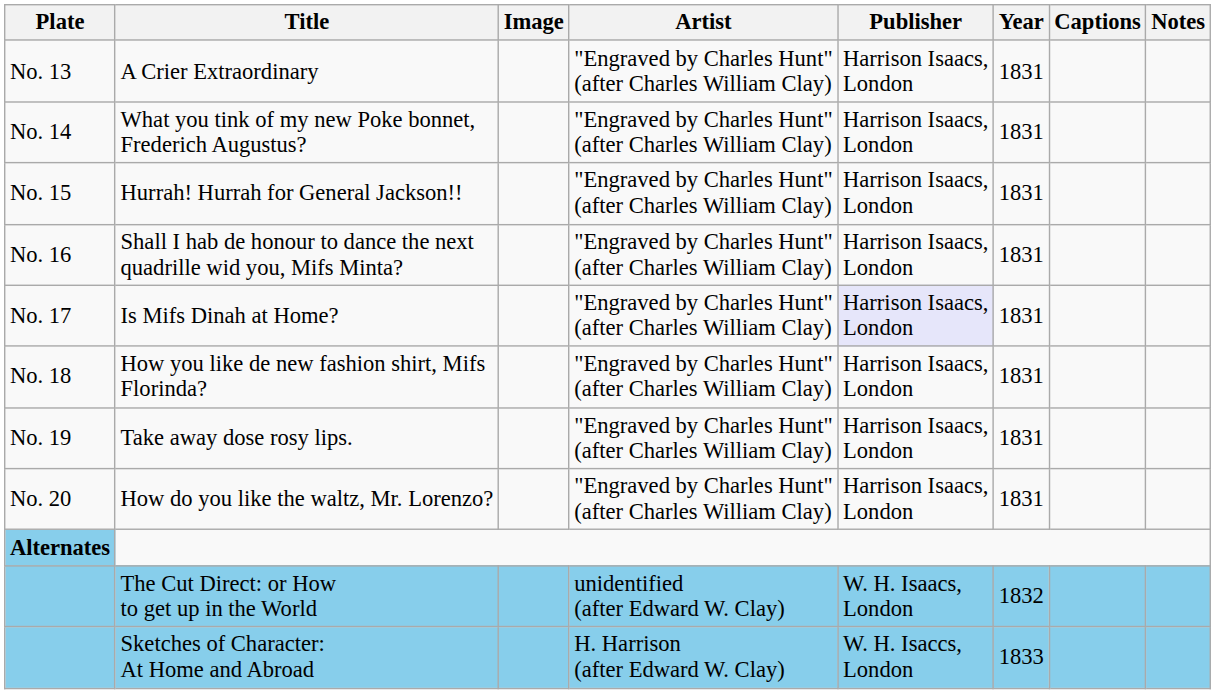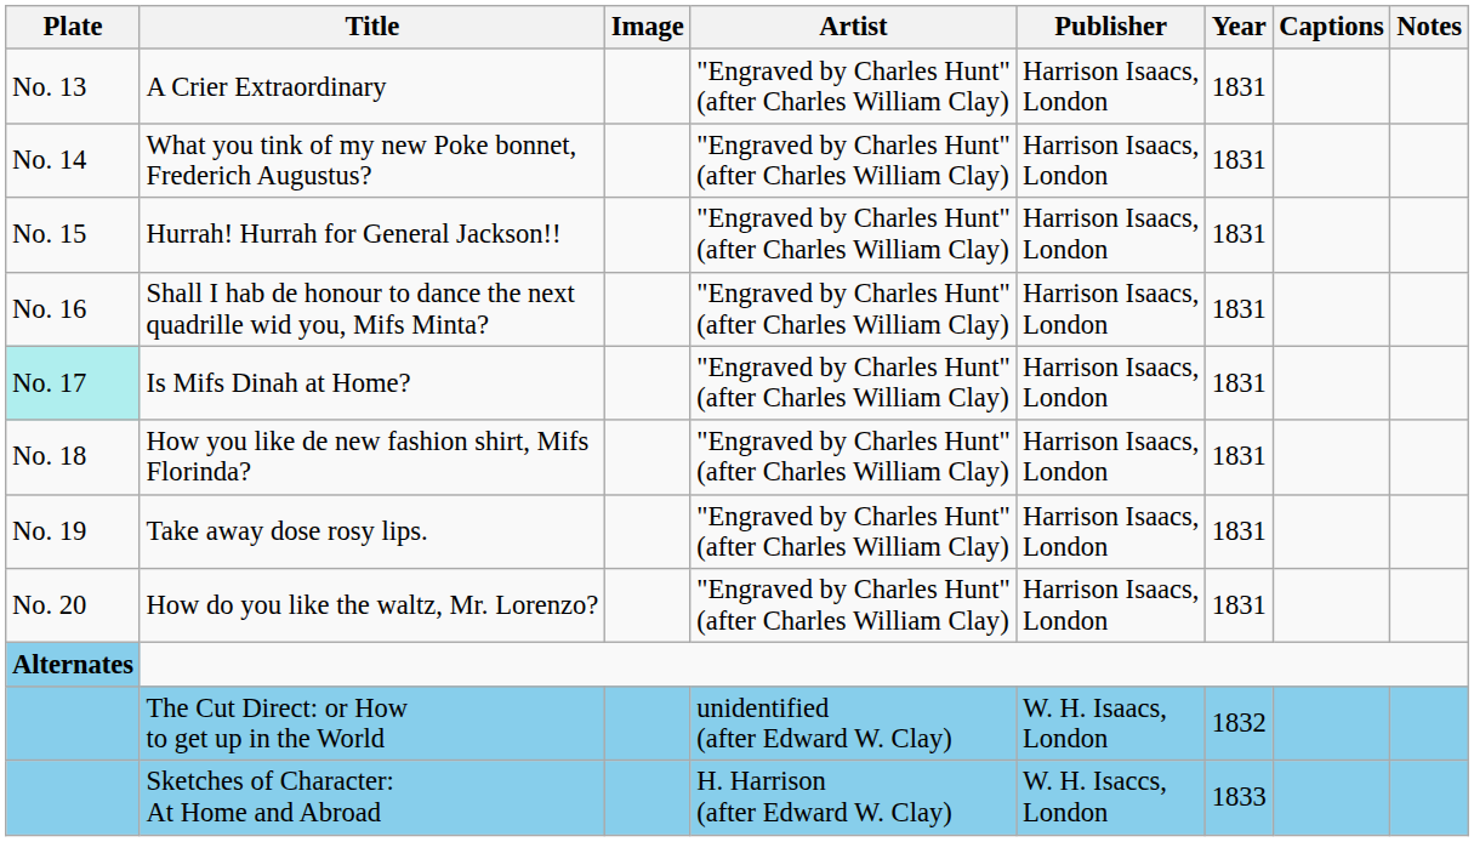Is Mifs Dinah at Home? | Plate: no background -> paleturquoise background
Is Mifs Dinah at Home? | Publisher: lavender background -> no background
